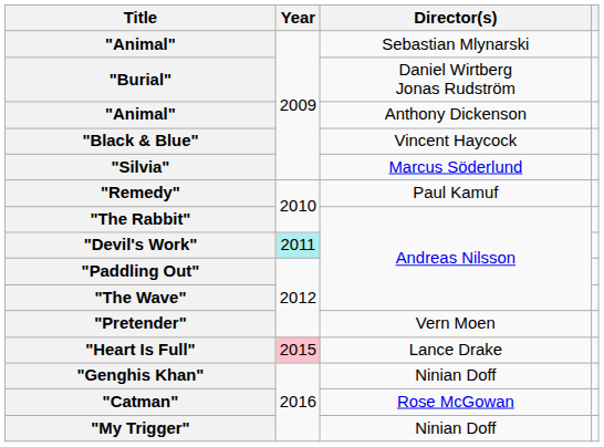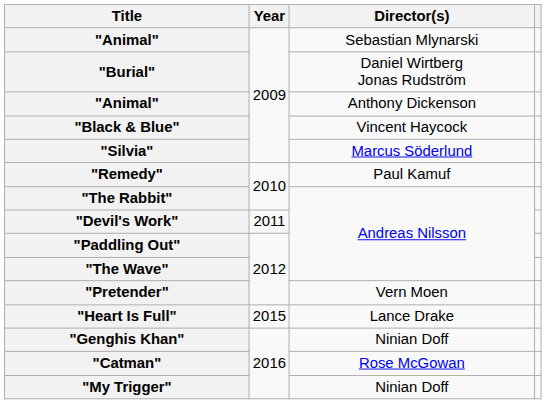"Devil's Work" | Year: paleturquoise background -> no background
"Heart Is Full" | Year: pink background -> no background
